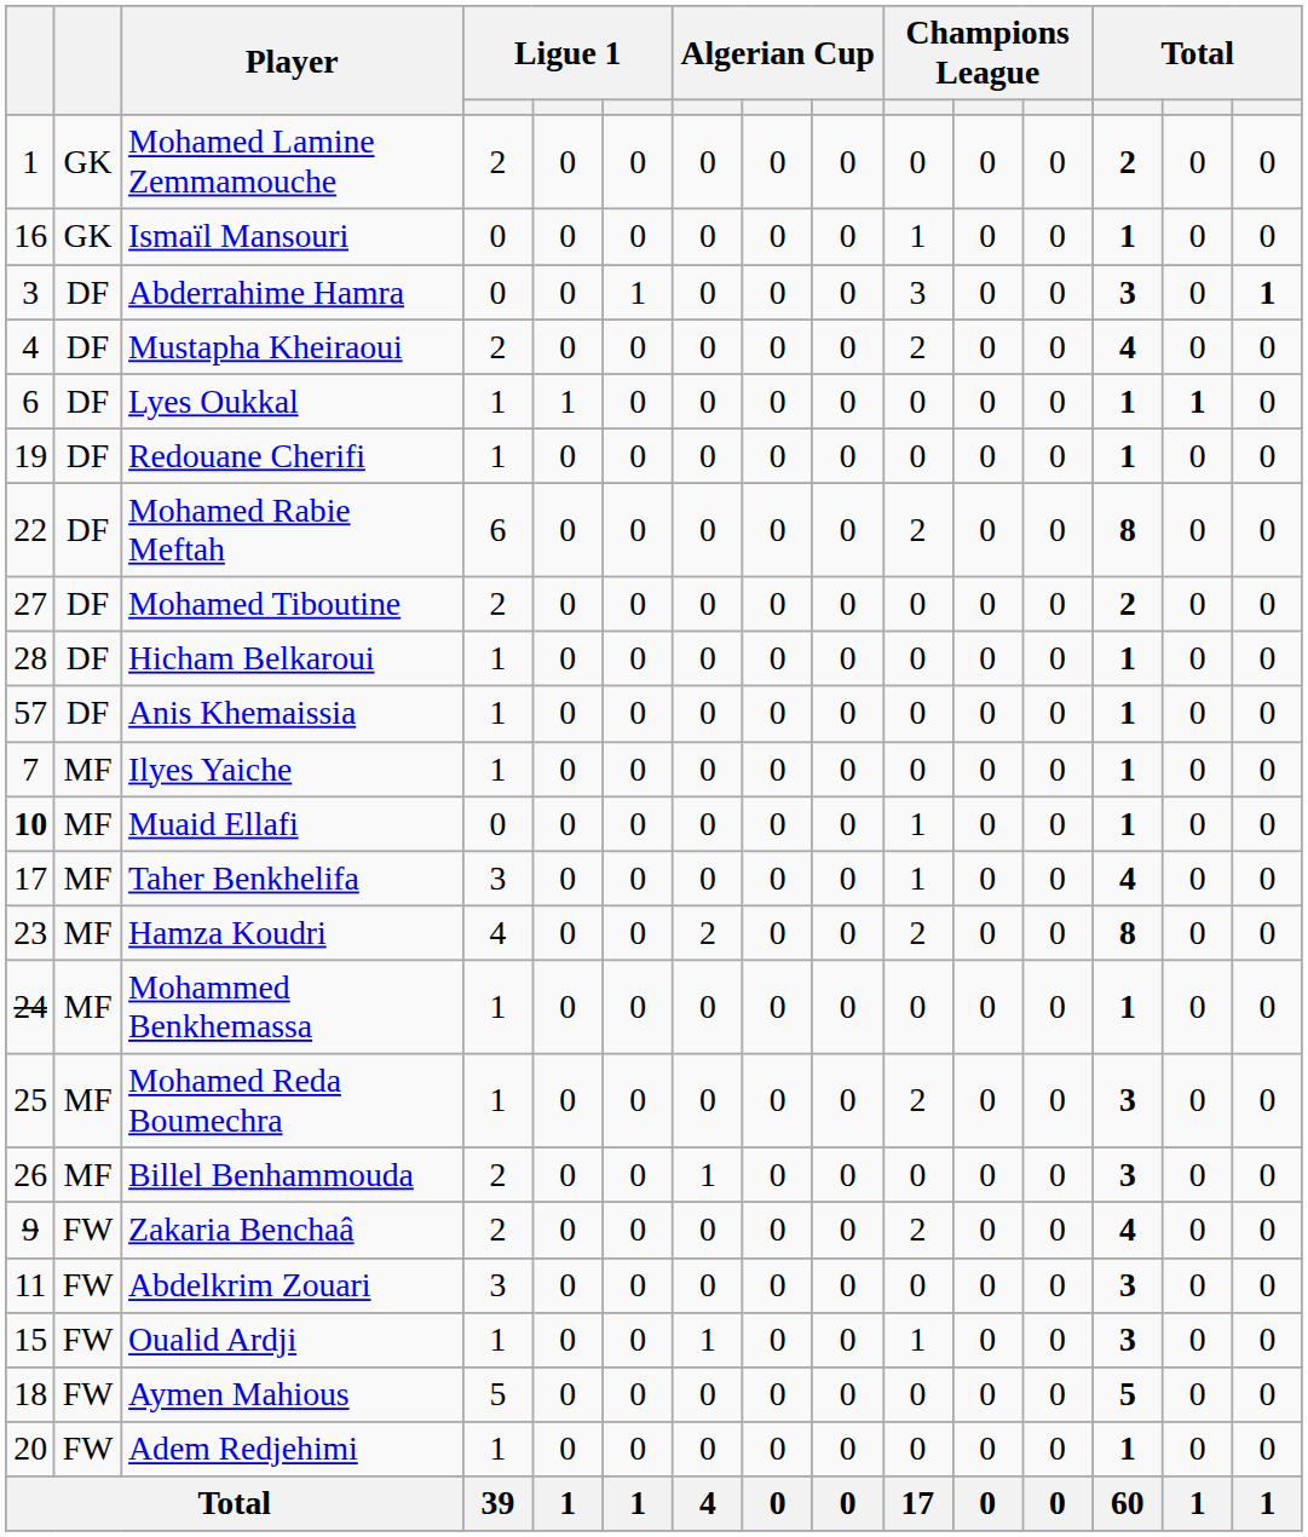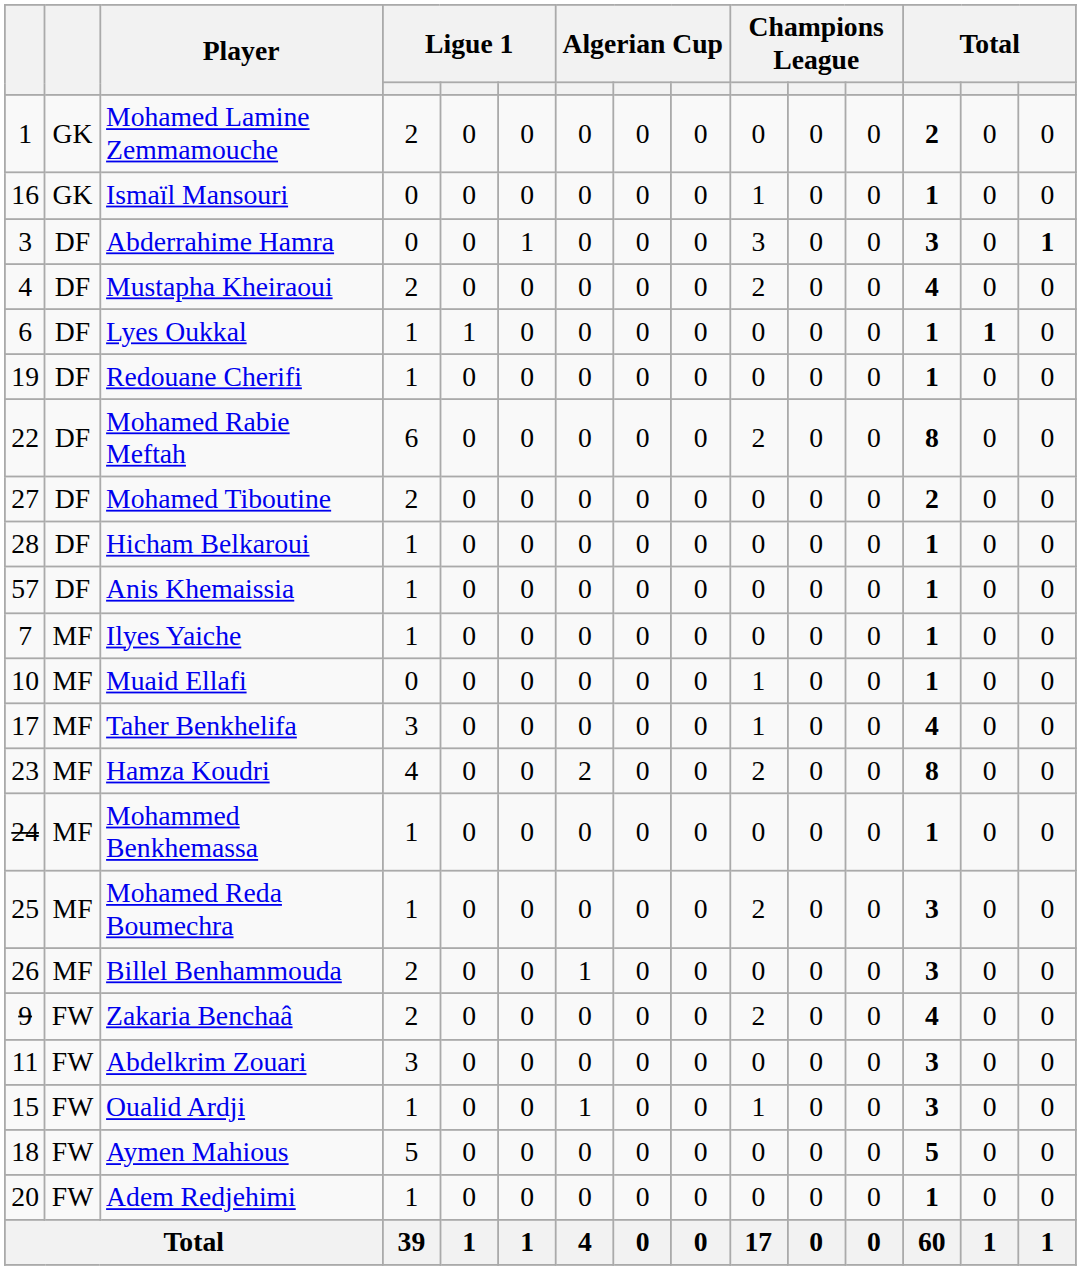Muaid Ellafi | column 1: bold -> normal
